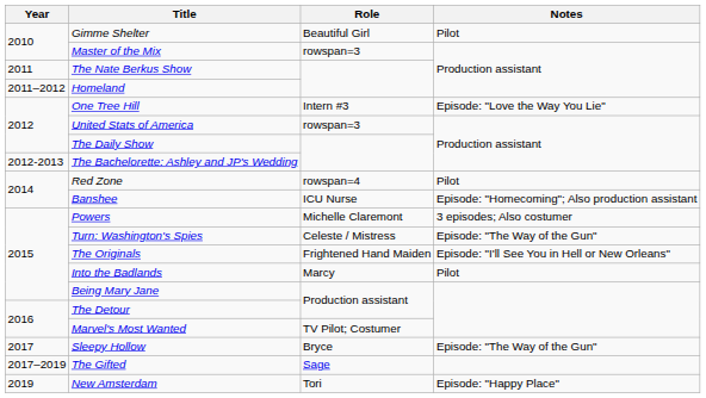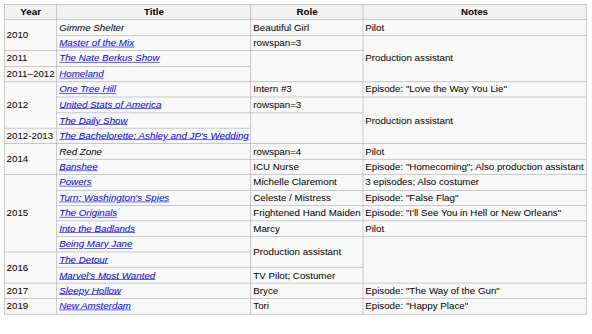Turn: Washington's Spies | Notes: Episode: "The Way of the Gun" -> Episode: "False Flag"
- row: 2017–2019 | The Gifted | Sage
